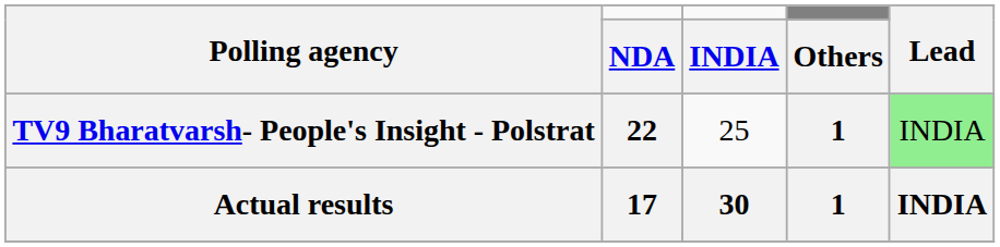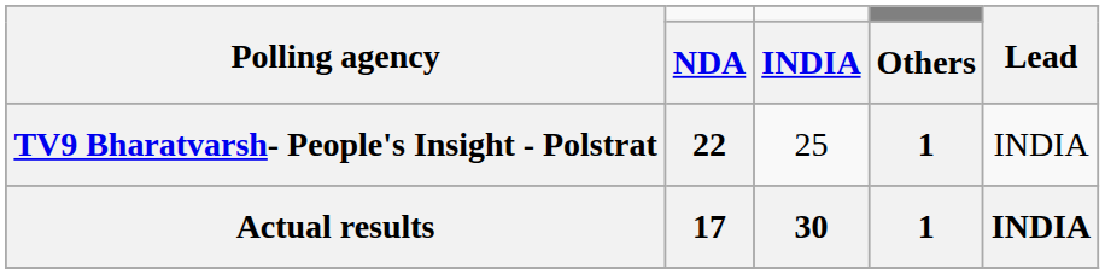TV9 Bharatvarsh- People's Insight - Polstrat | Lead: lightgreen background -> no background
